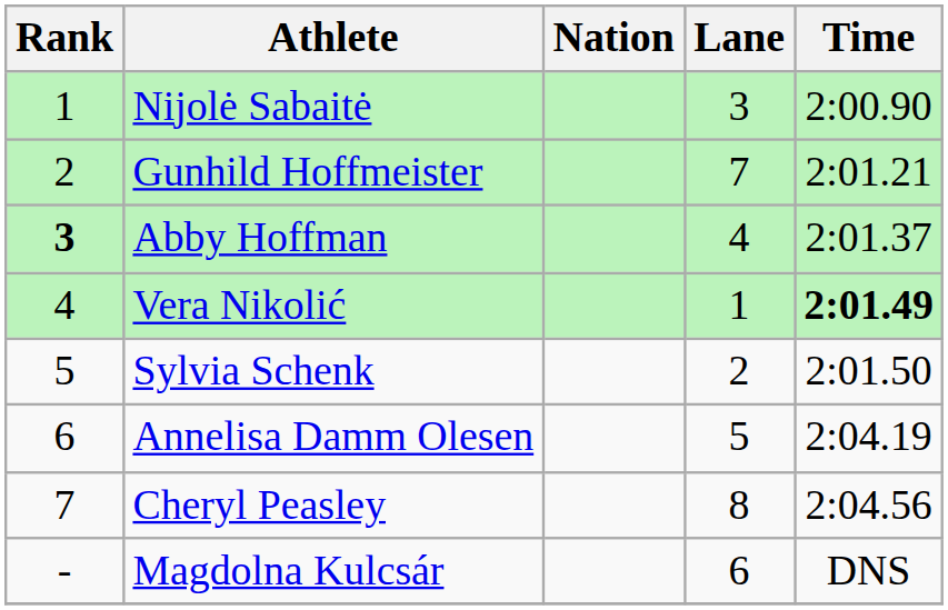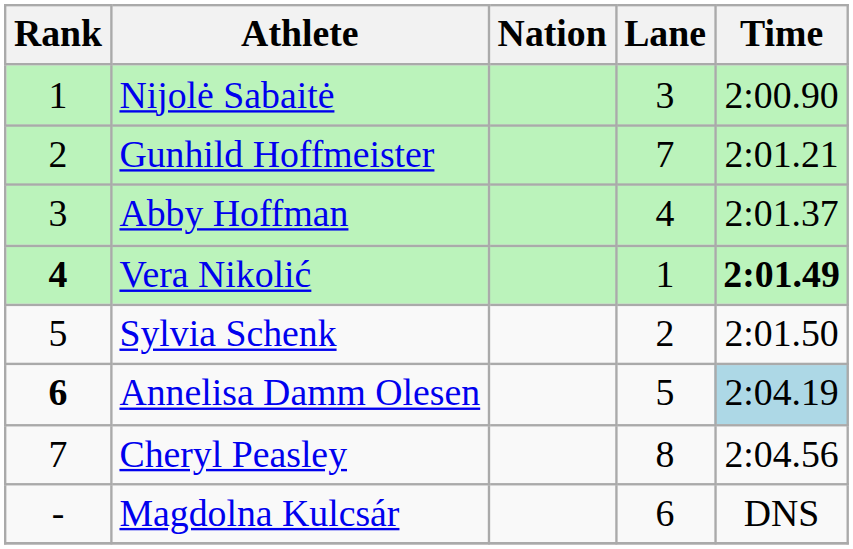Abby Hoffman | Rank: bold -> normal
Vera Nikolić | Rank: normal -> bold
Annelisa Damm Olesen | Rank: normal -> bold
Annelisa Damm Olesen | Time: no background -> lightblue background
